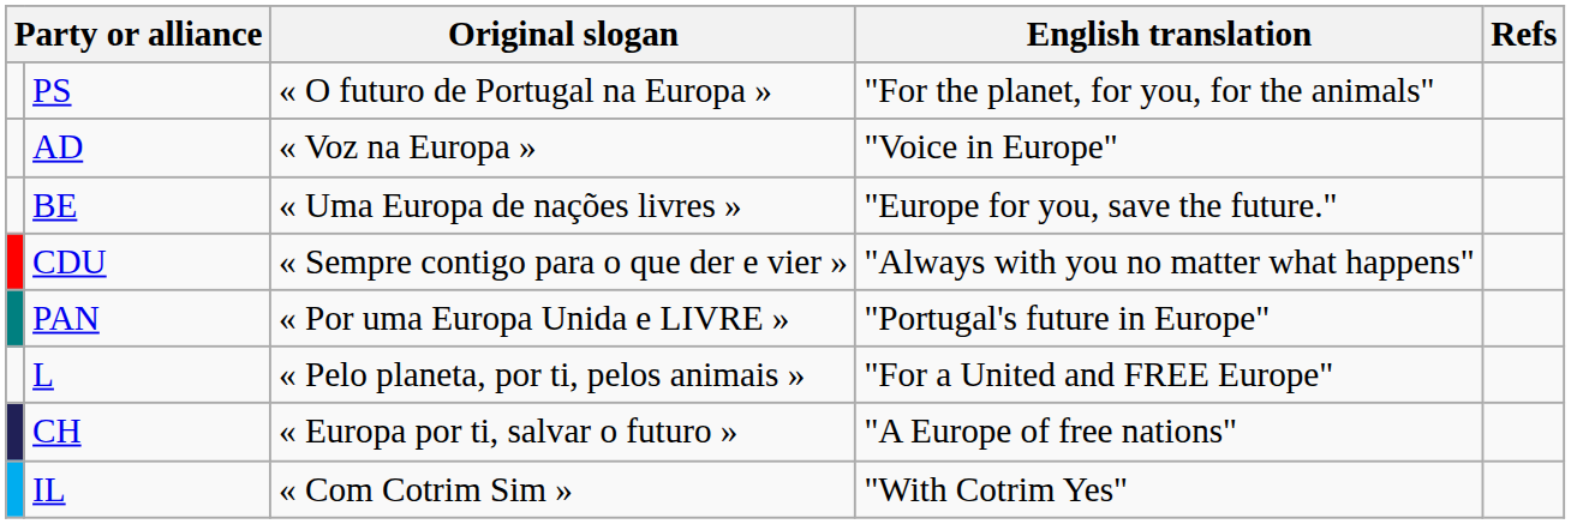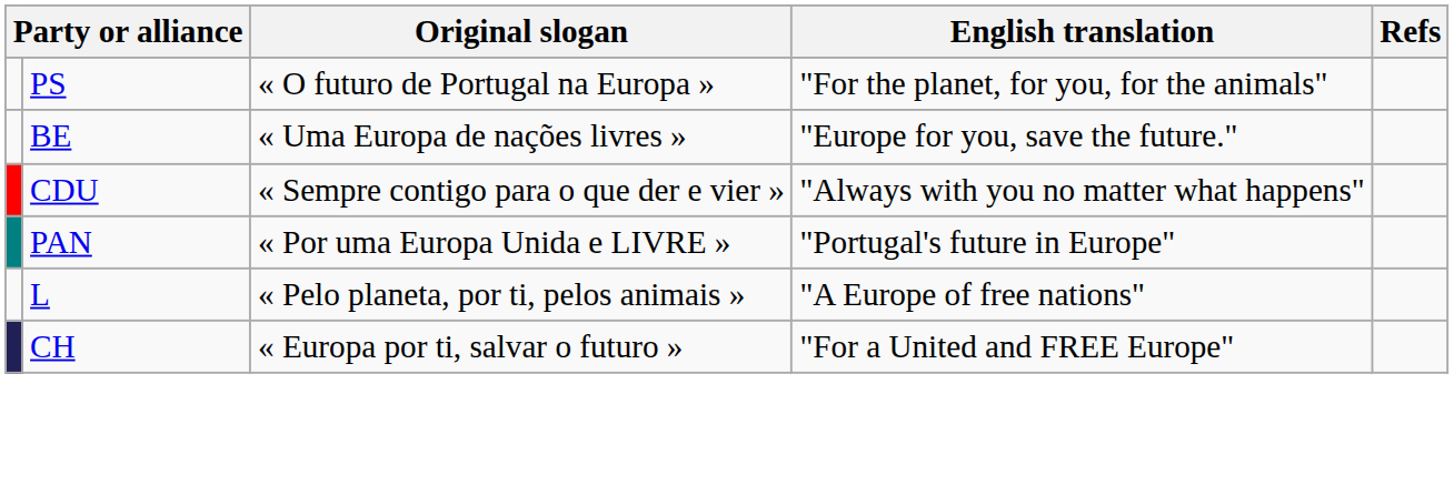- row: AD | « Voz na Europa » | "Voice in Europe"
L | English translation: "For a United and FREE Europe" -> "A Europe of free nations"
CH | English translation: "A Europe of free nations" -> "For a United and FREE Europe"
- row: IL | « Com Cotrim Sim » | "With Cotrim Yes"
